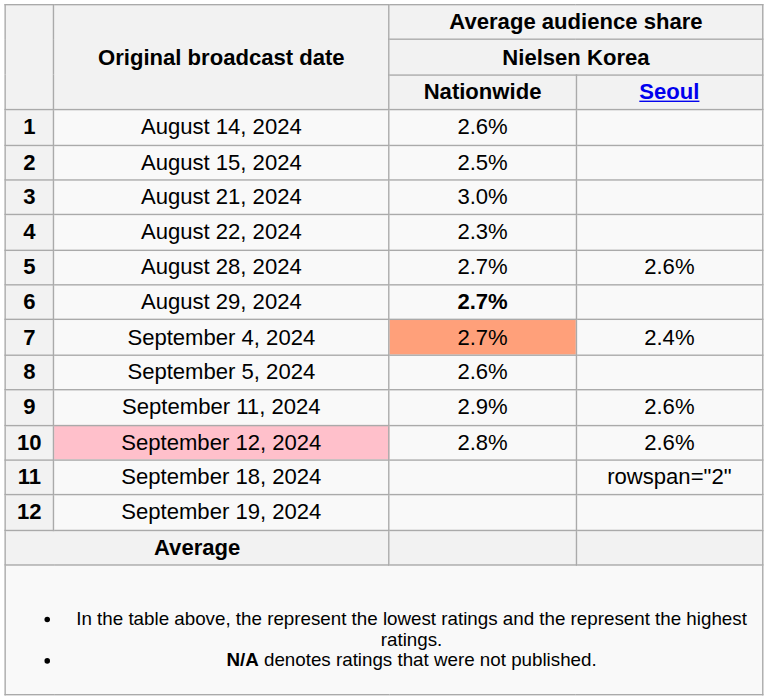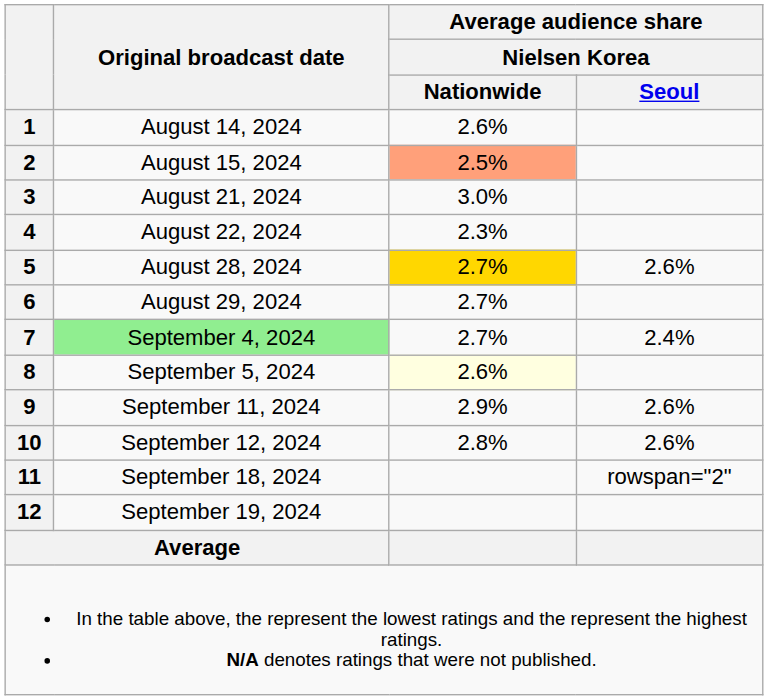2 | Average audience share / Nielsen Korea / Nationwide: no background -> lightsalmon background
5 | Average audience share / Nielsen Korea / Nationwide: no background -> gold background
6 | Average audience share / Nielsen Korea / Nationwide: bold -> normal
7 | Original broadcast date: no background -> lightgreen background
7 | Average audience share / Nielsen Korea / Nationwide: lightsalmon background -> no background
8 | Average audience share / Nielsen Korea / Nationwide: no background -> lightyellow background
10 | Original broadcast date: pink background -> no background
